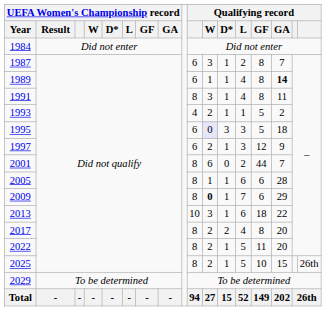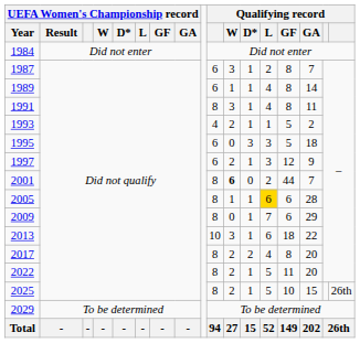1989 | Qualifying record / GA: bold -> normal
1995 | Qualifying record / W: lavender background -> no background
2001 | Qualifying record / W: normal -> bold
2005 | Qualifying record / L: no background -> gold background
2009 | Qualifying record / W: bold -> normal
